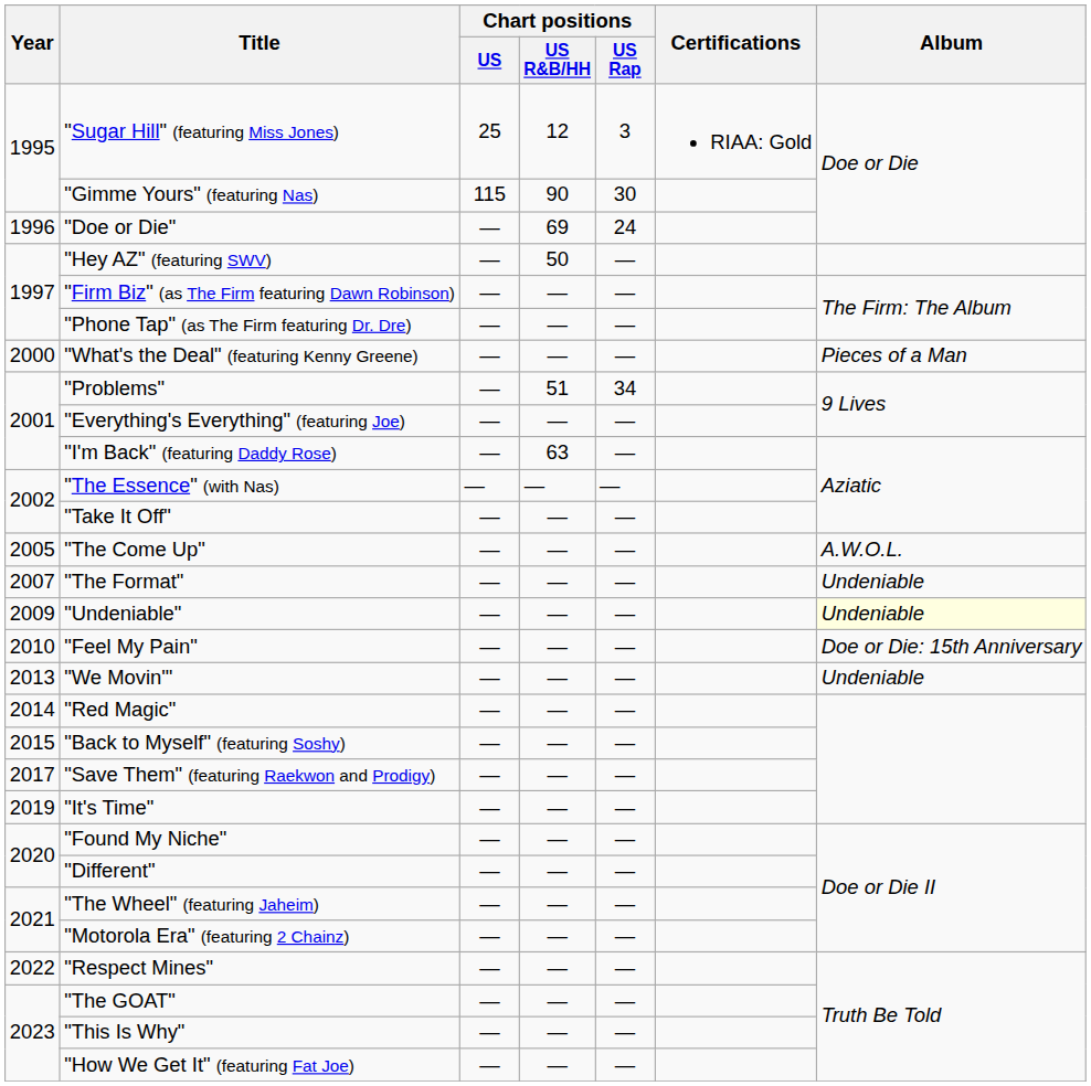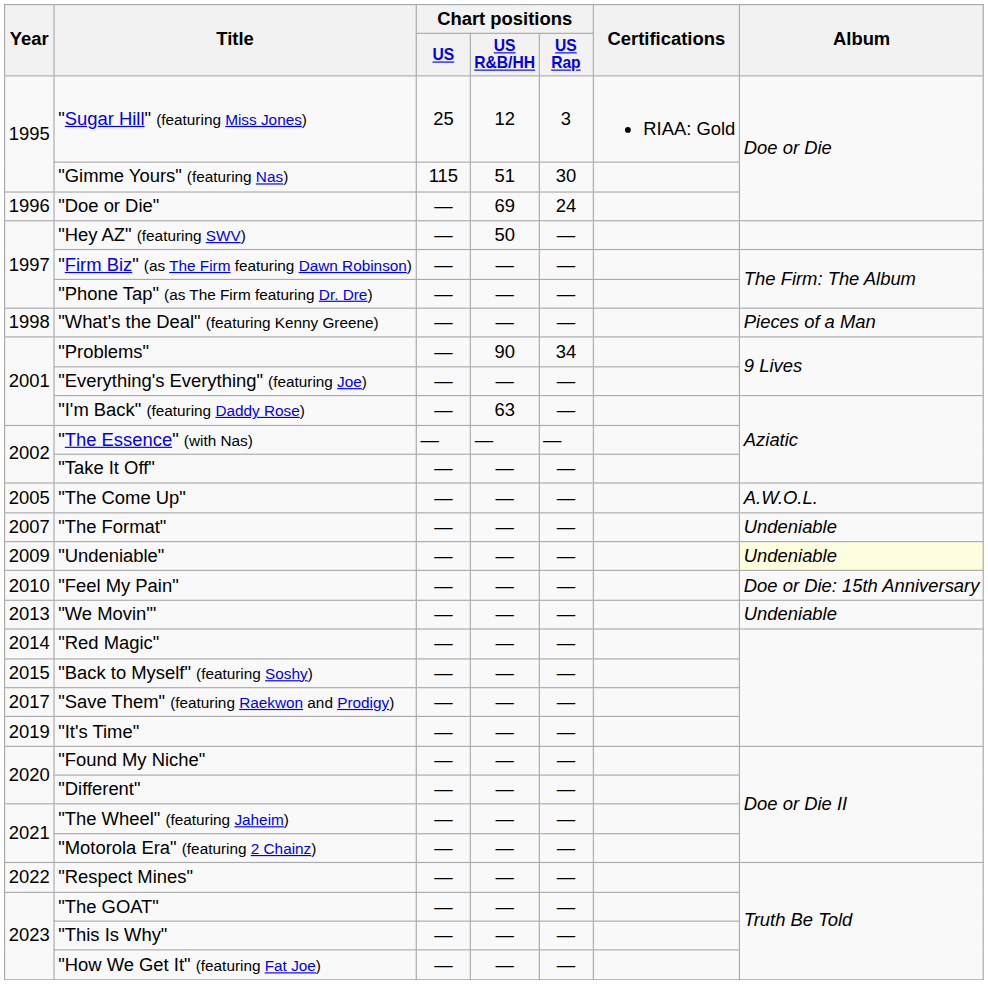"Gimme Yours" (featuring Nas) | Chart positions / US R&B/HH: 90 -> 51
"What's the Deal" (featuring Kenny Greene) | Year: 2000 -> 1998
"Problems" | Chart positions / US R&B/HH: 51 -> 90
